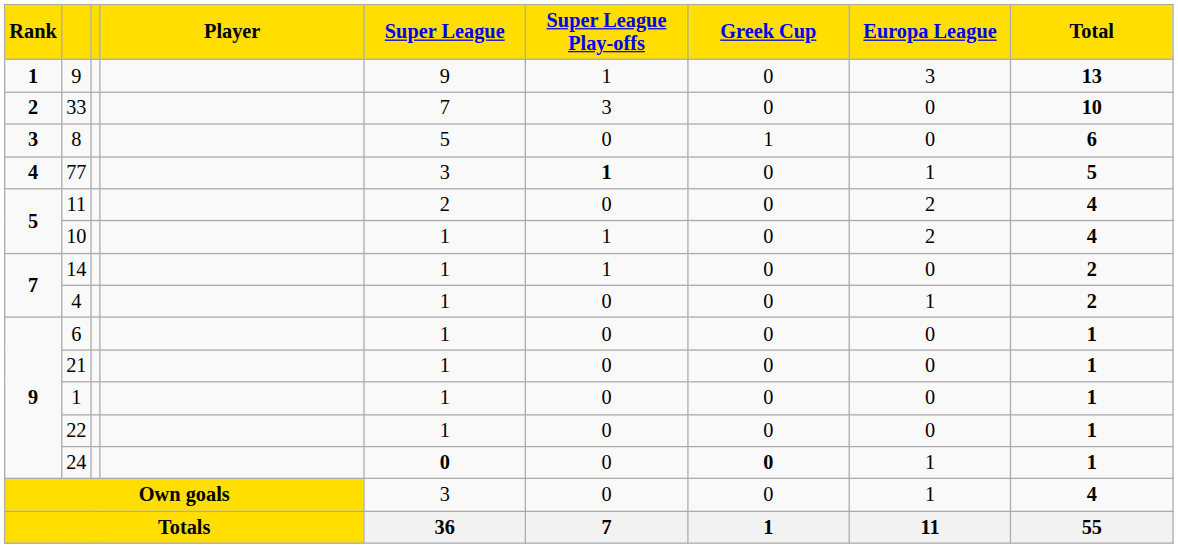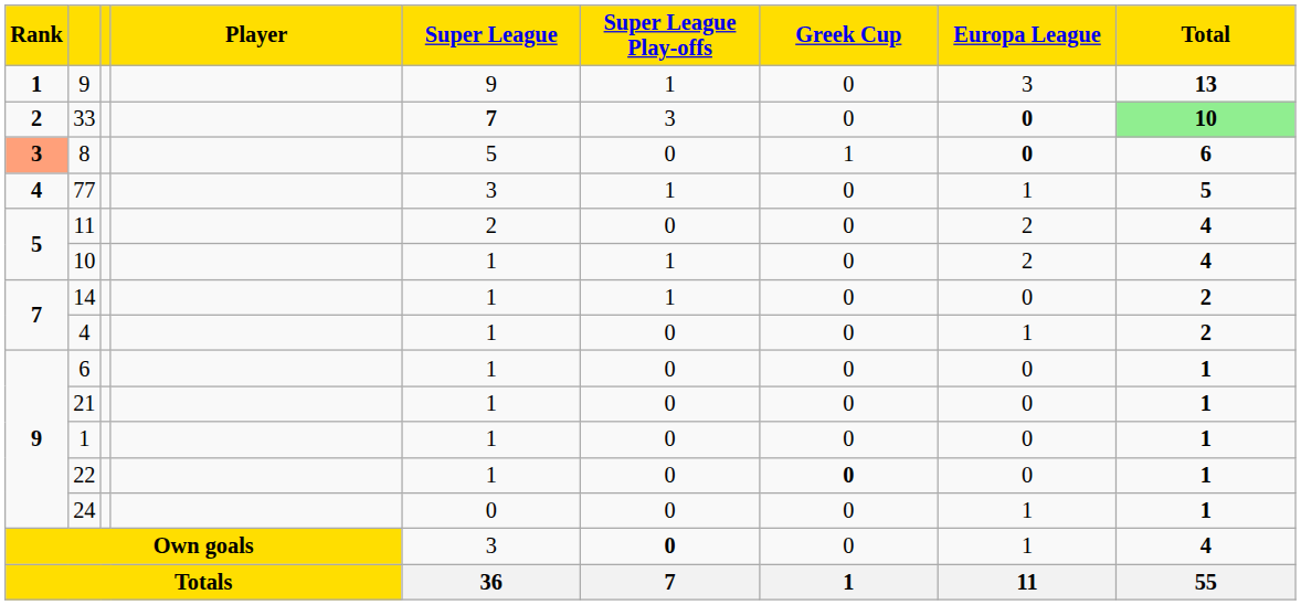33 | Super League: normal -> bold
33 | Europa League: normal -> bold
33 | Total: no background -> lightgreen background
8 | Rank: no background -> lightsalmon background
8 | Europa League: normal -> bold
77 | Super League Play-offs: bold -> normal
22 | Greek Cup: normal -> bold
24 | Super League: bold -> normal
24 | Greek Cup: bold -> normal
Own goals | Super League Play-offs: normal -> bold
